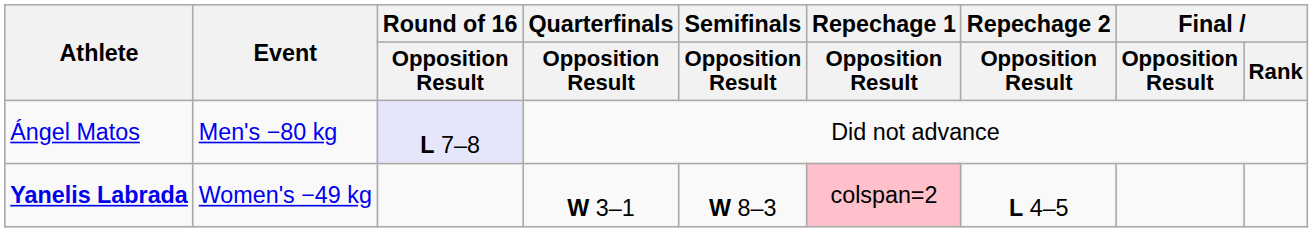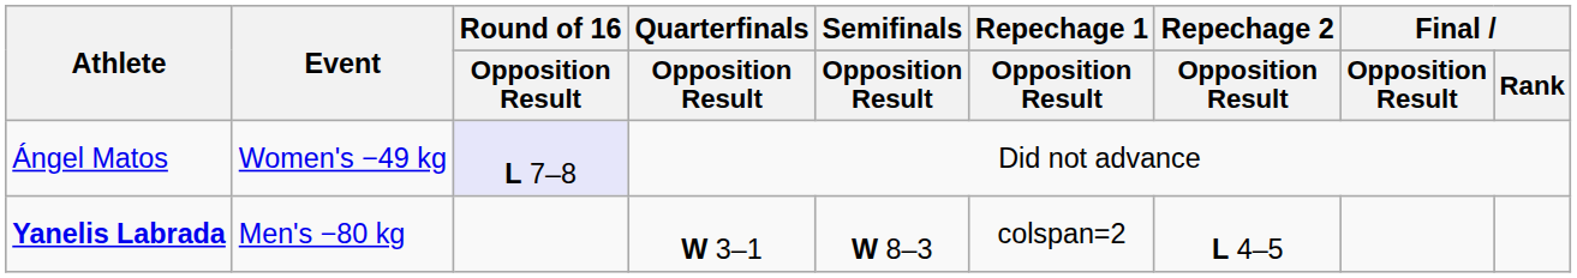Ángel Matos | Event: Men's −80 kg -> Women's −49 kg
Yanelis Labrada | Event: Women's −49 kg -> Men's −80 kg
Yanelis Labrada | Repechage 1 / Opposition Result: pink background -> no background
